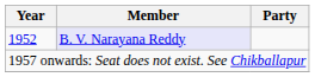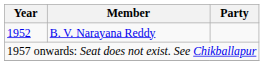1952 | Member: lavender background -> no background
